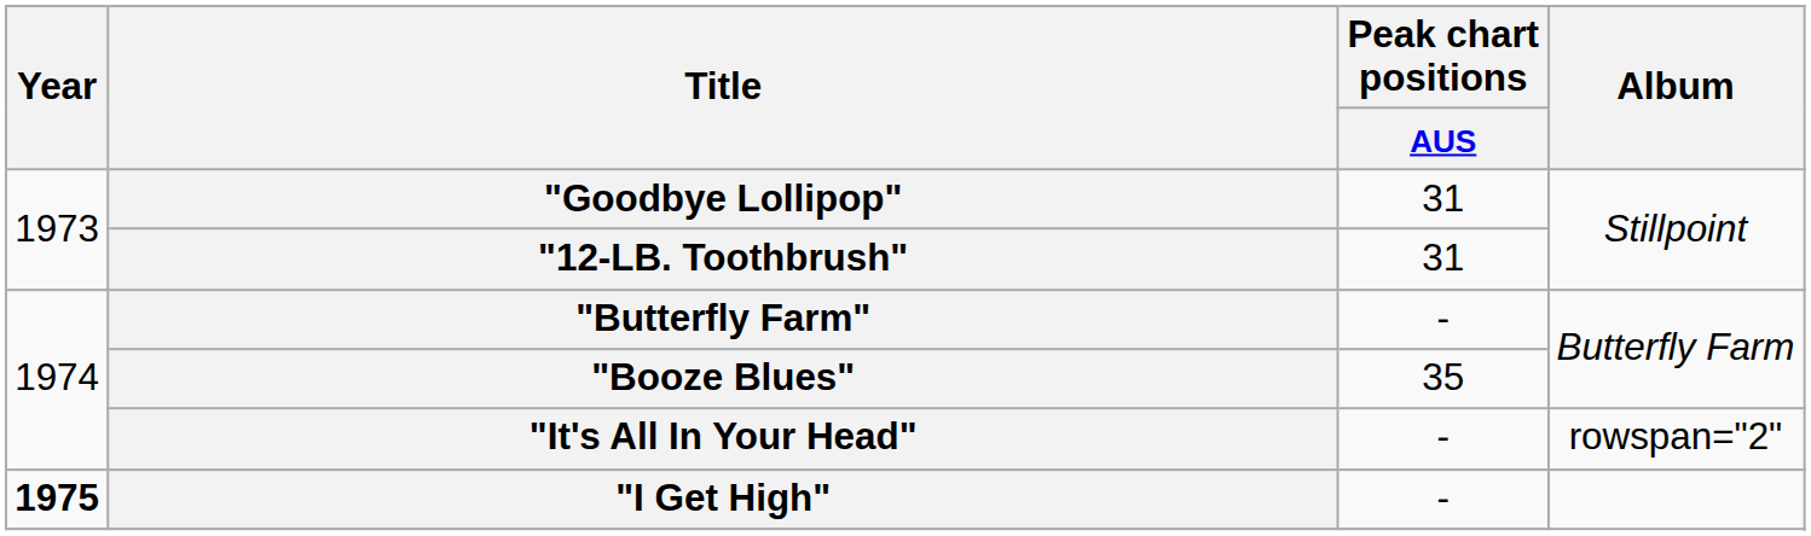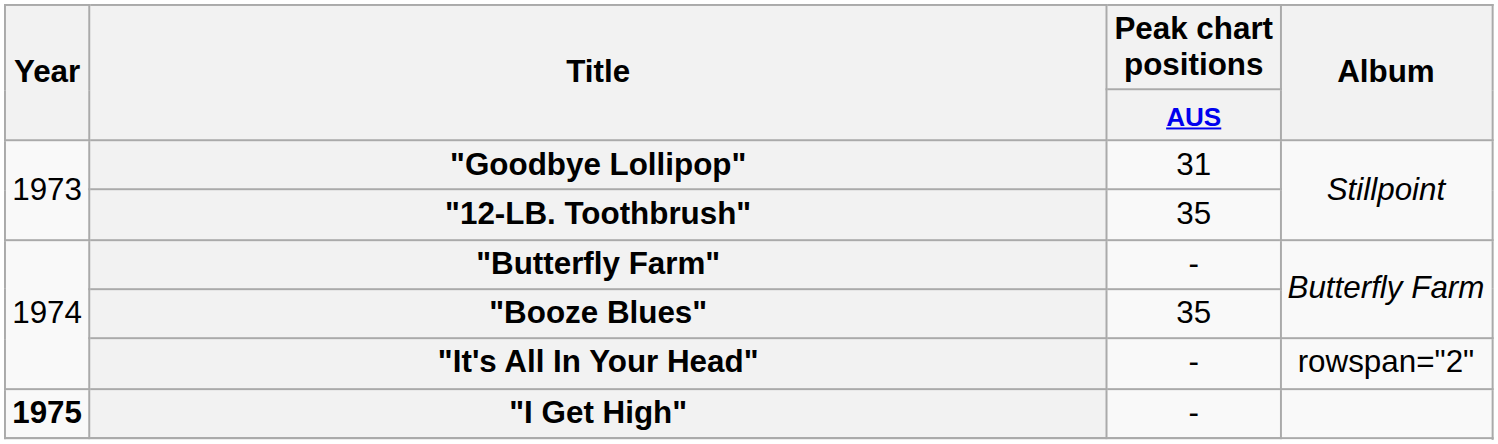"12-LB. Toothbrush" | Peak chart positions / AUS: 31 -> 35
